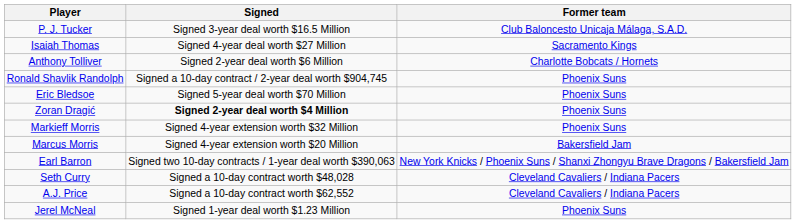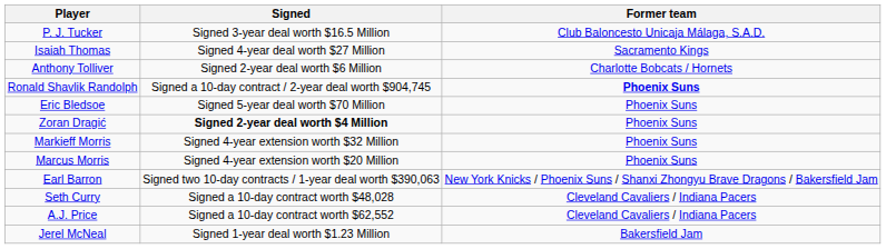Ronald Shavlik Randolph | Former team: normal -> bold
Marcus Morris | Former team: Bakersfield Jam -> Phoenix Suns
Jerel McNeal | Former team: Phoenix Suns -> Bakersfield Jam
